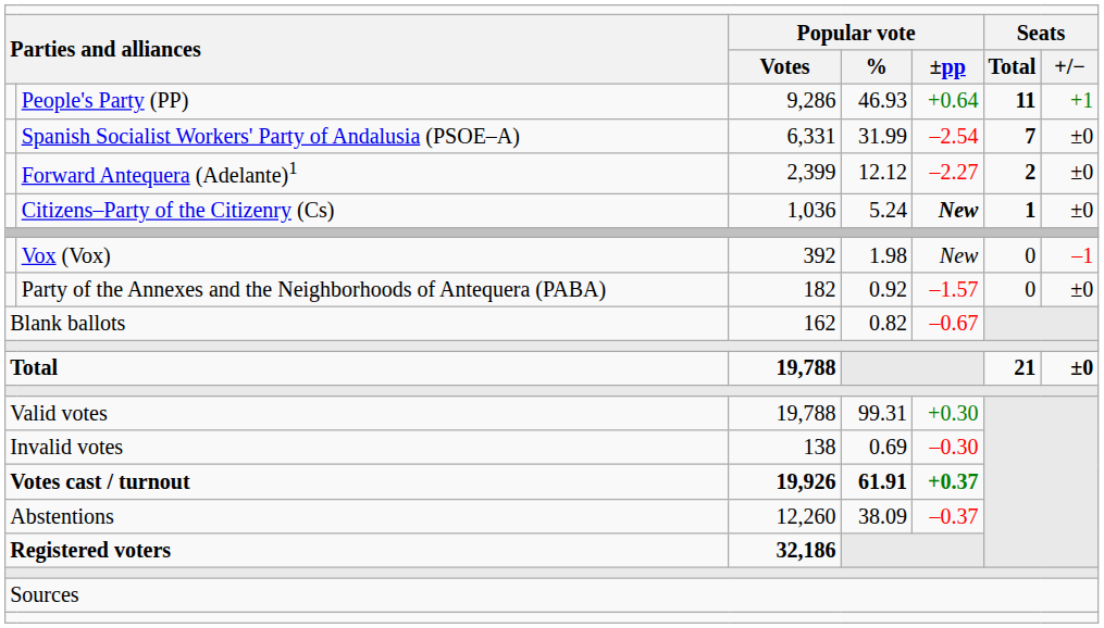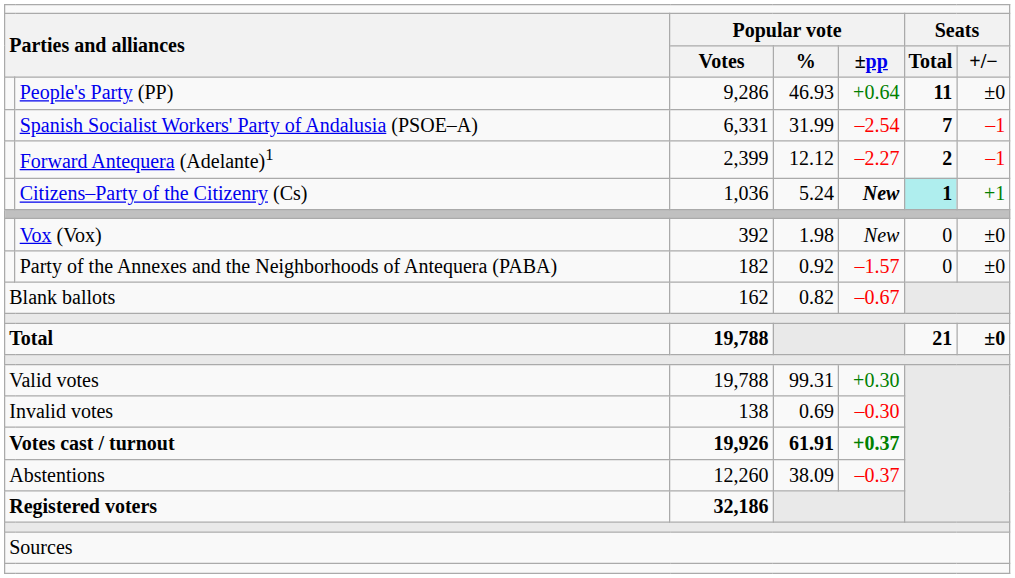People's Party (PP) | column 7: +1 -> ±0
Spanish Socialist Workers' Party of Andalusia (PSOE–A) | column 7: ±0 -> –1
Forward Antequera (Adelante)1 | column 7: ±0 -> –1
Citizens–Party of the Citizenry (Cs) | column 6: no background -> paleturquoise background
Citizens–Party of the Citizenry (Cs) | column 7: ±0 -> +1
Vox (Vox) | column 7: –1 -> ±0
